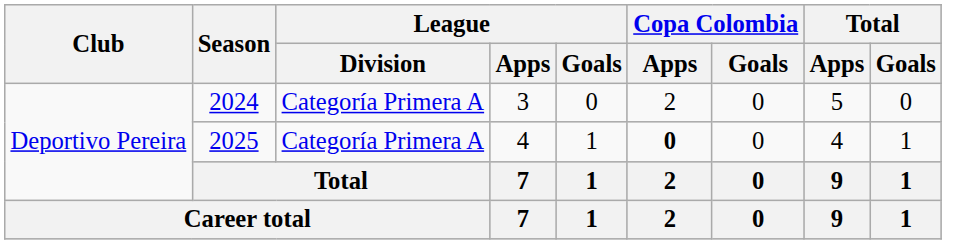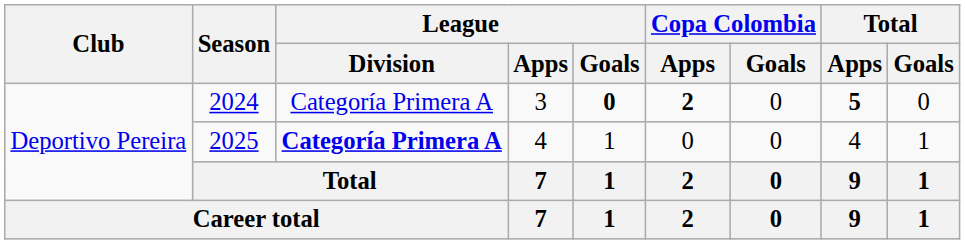2024 | League / Goals: normal -> bold
2024 | Copa Colombia / Apps: normal -> bold
2024 | Total / Apps: normal -> bold
2025 | League / Division: normal -> bold
2025 | Copa Colombia / Apps: bold -> normal
